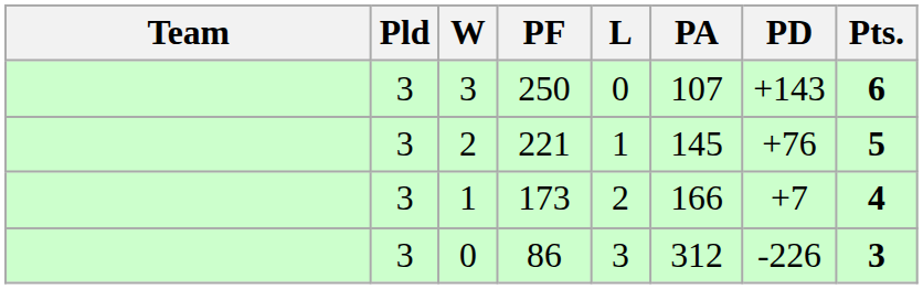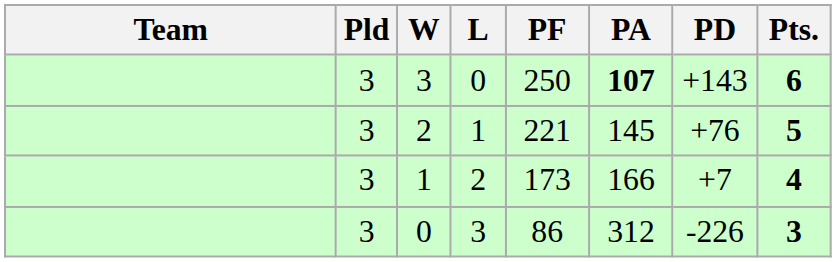columns swapped: L <-> PF
row 2 | PA: normal -> bold
